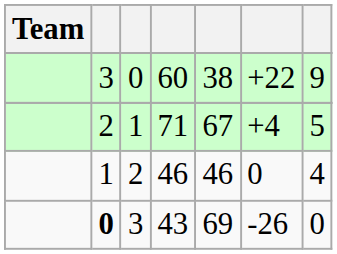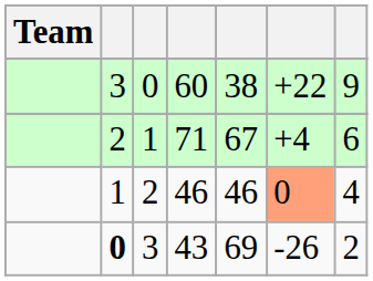row 3 | column 7: 5 -> 6
row 4 | column 6: no background -> lightsalmon background
row 5 | column 7: 0 -> 2
